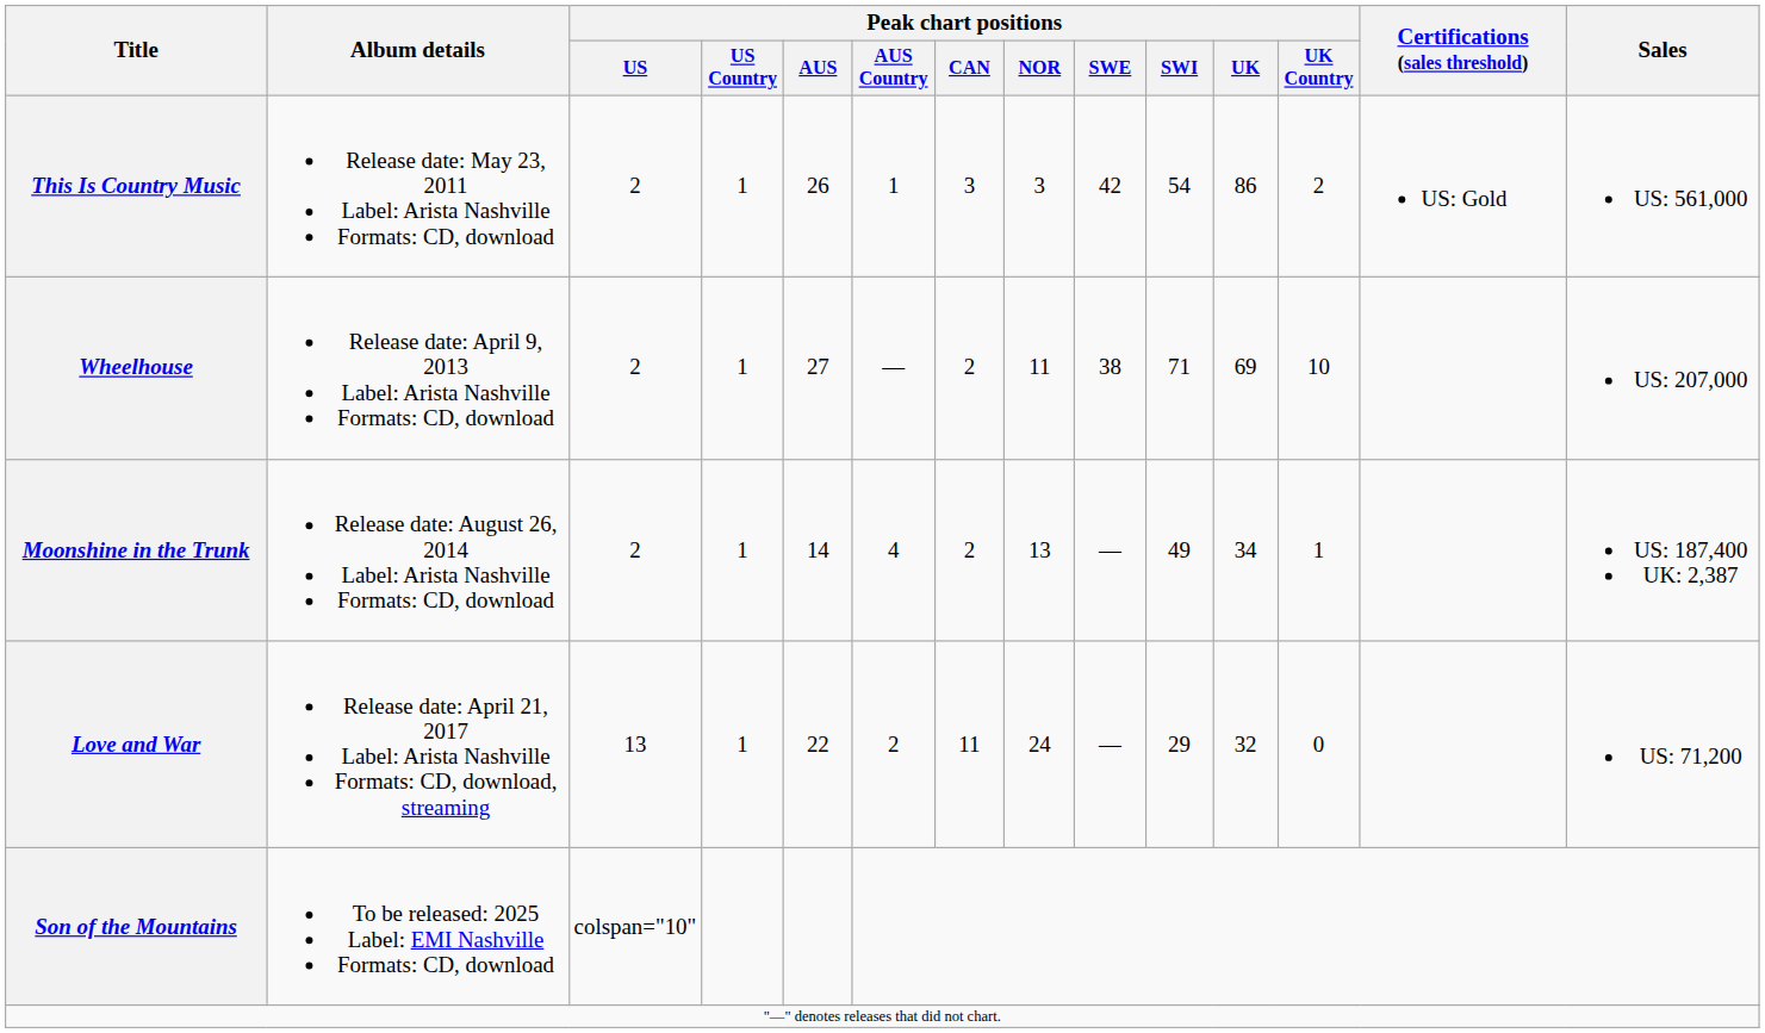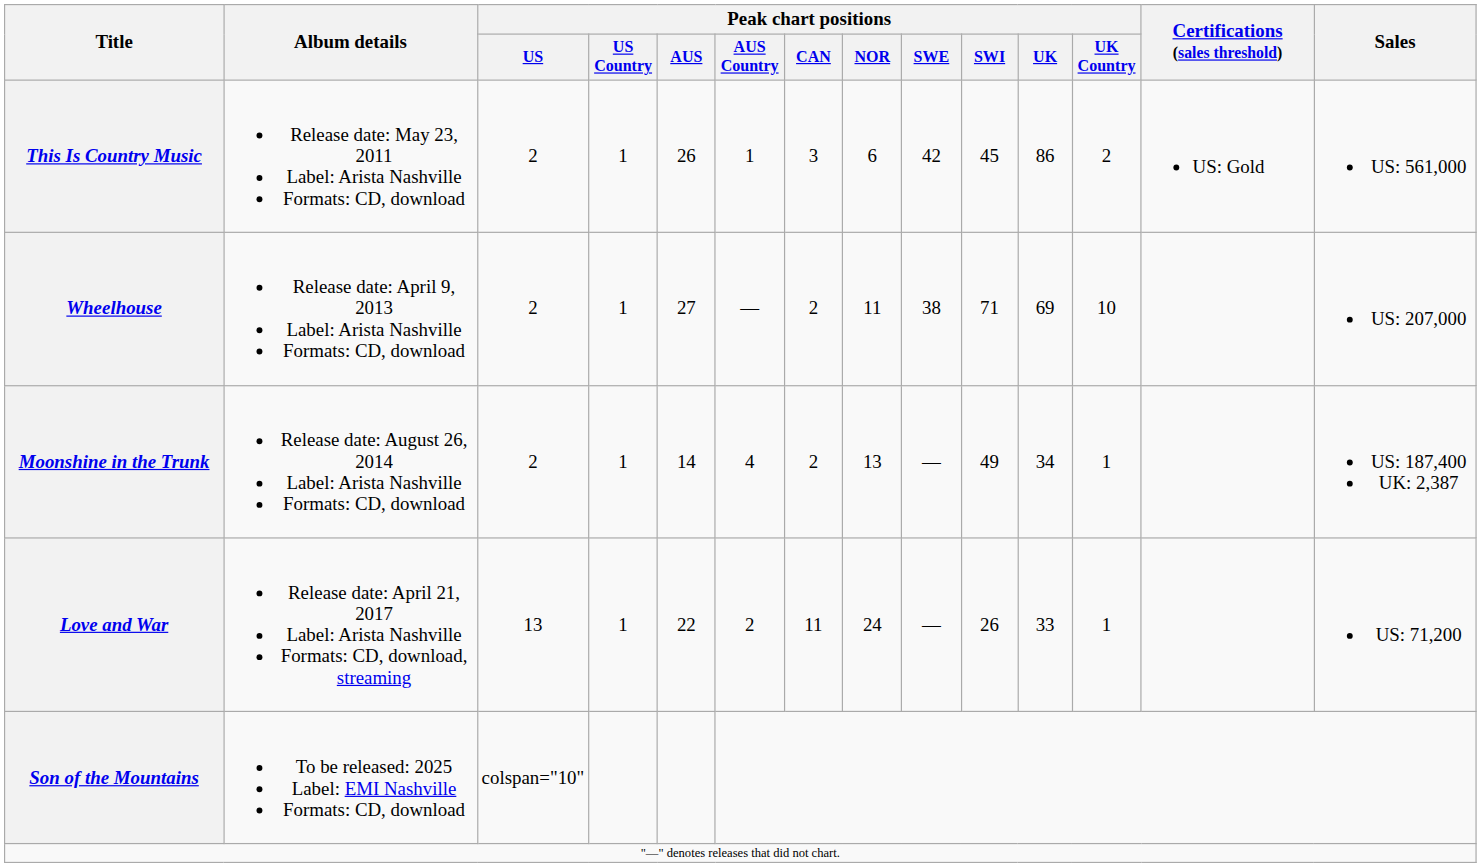This Is Country Music | Peak chart positions / NOR: 3 -> 6
This Is Country Music | Peak chart positions / SWI: 54 -> 45
Love and War | Peak chart positions / SWI: 29 -> 26
Love and War | Peak chart positions / UK: 32 -> 33
Love and War | Peak chart positions / UK Country: 0 -> 1
